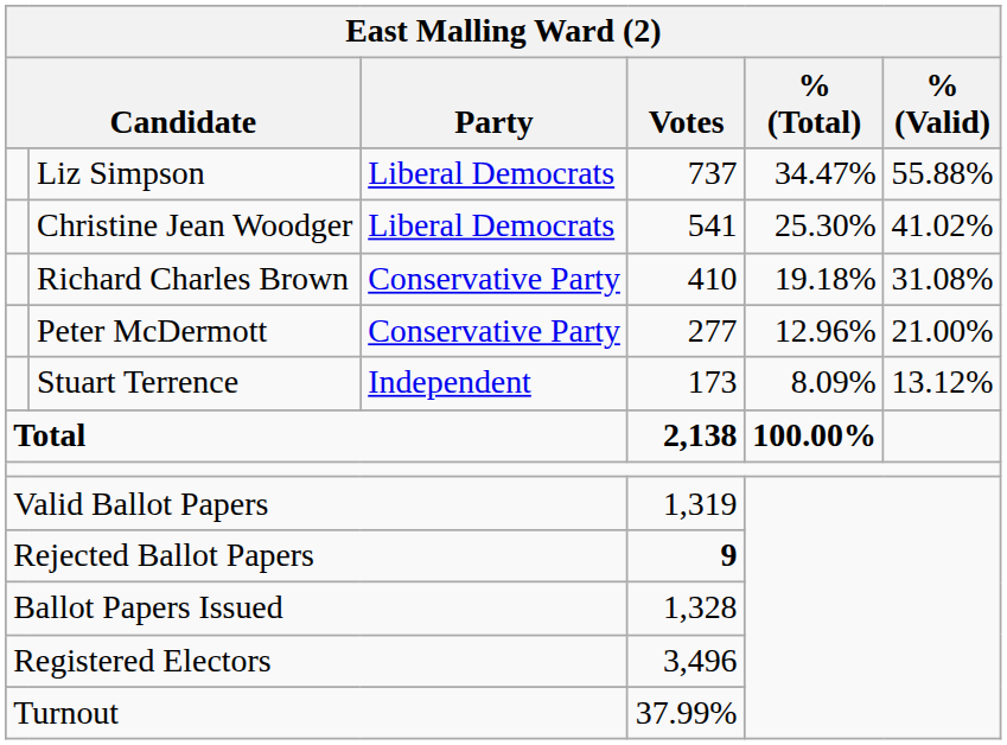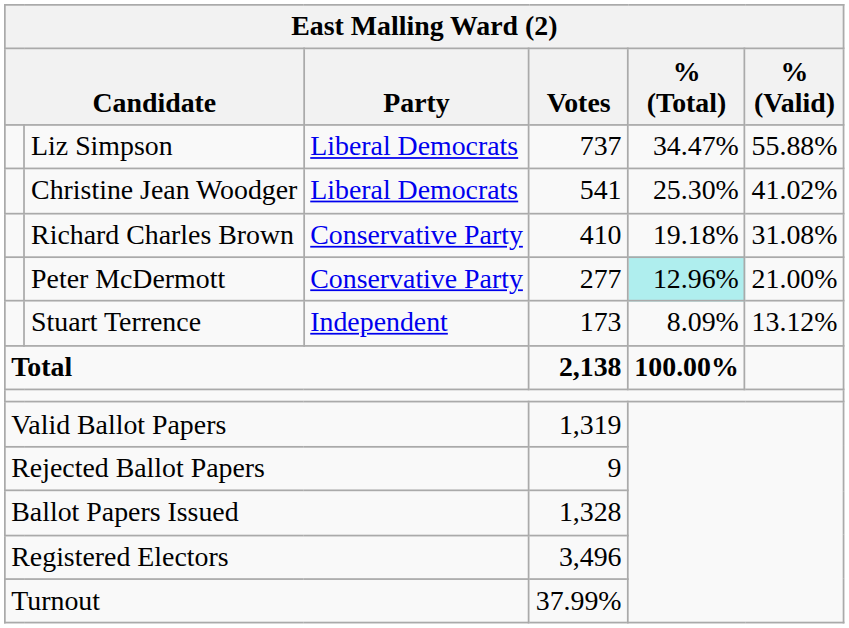Peter McDermott | % (Total): no background -> paleturquoise background
Rejected Ballot Papers | Votes: bold -> normal
